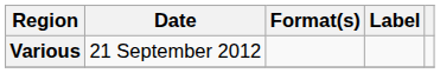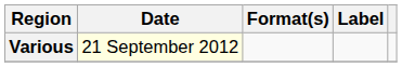Various | Date: no background -> lightyellow background
